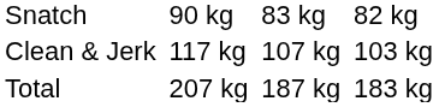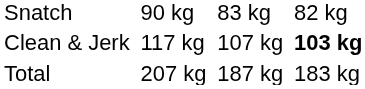Clean & Jerk | column 4: normal -> bold
